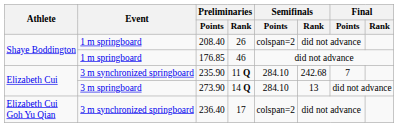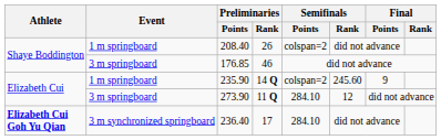176.85 | Event: 1 m springboard -> 3 m springboard
235.90 | Event: 3 m synchronized springboard -> 1 m springboard
235.90 | Preliminaries / Rank: 11 Q -> 14 Q
235.90 | Semifinals / Points: 284.10 -> colspan=2
235.90 | Semifinals / Rank: 242.68 -> 245.60
235.90 | Final / Points: 7 -> 9
273.90 | Preliminaries / Rank: 14 Q -> 11 Q
273.90 | Semifinals / Rank: 13 -> 12
236.40 | Athlete: normal -> bold
236.40 | Semifinals / Points: colspan=2 -> 284.10
